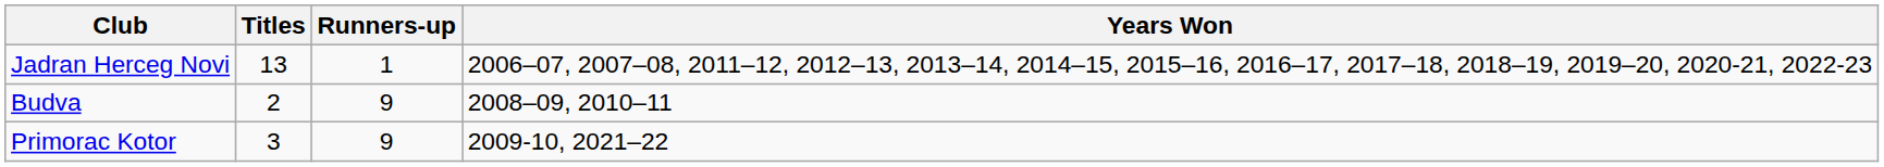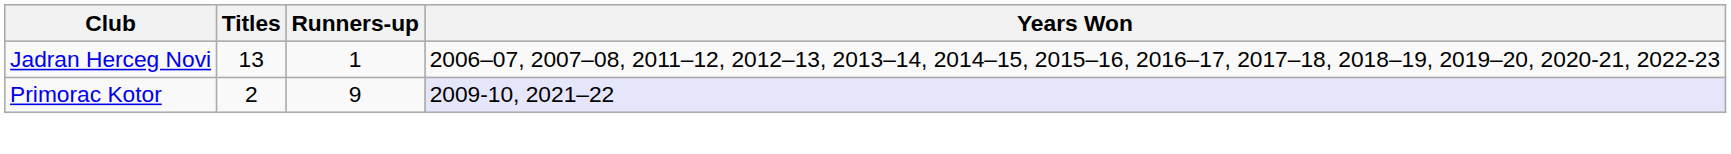- row: Budva | 2 | 9 | 2008–09, 2010–11
Primorac Kotor | Titles: 3 -> 2
Primorac Kotor | Years Won: no background -> lavender background
